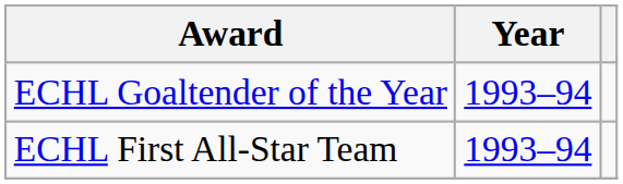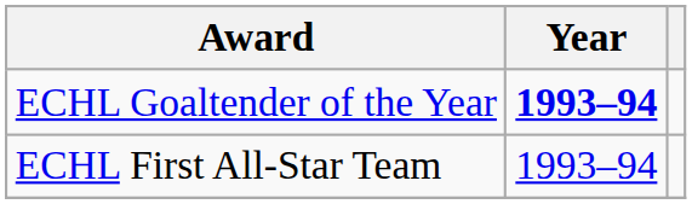ECHL Goaltender of the Year | Year: normal -> bold
